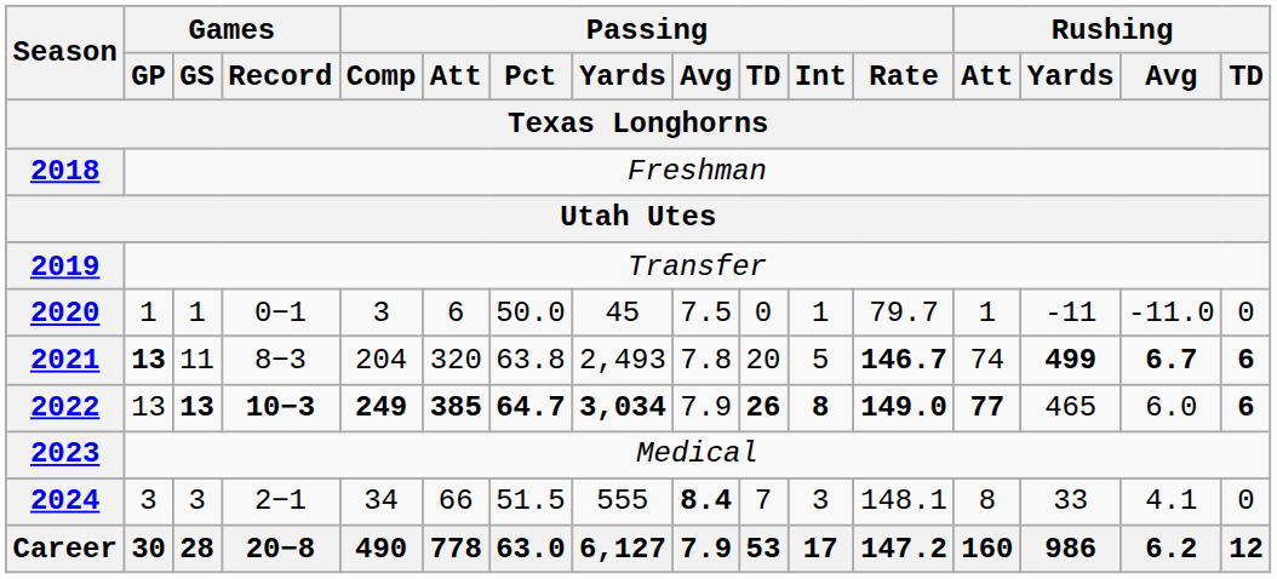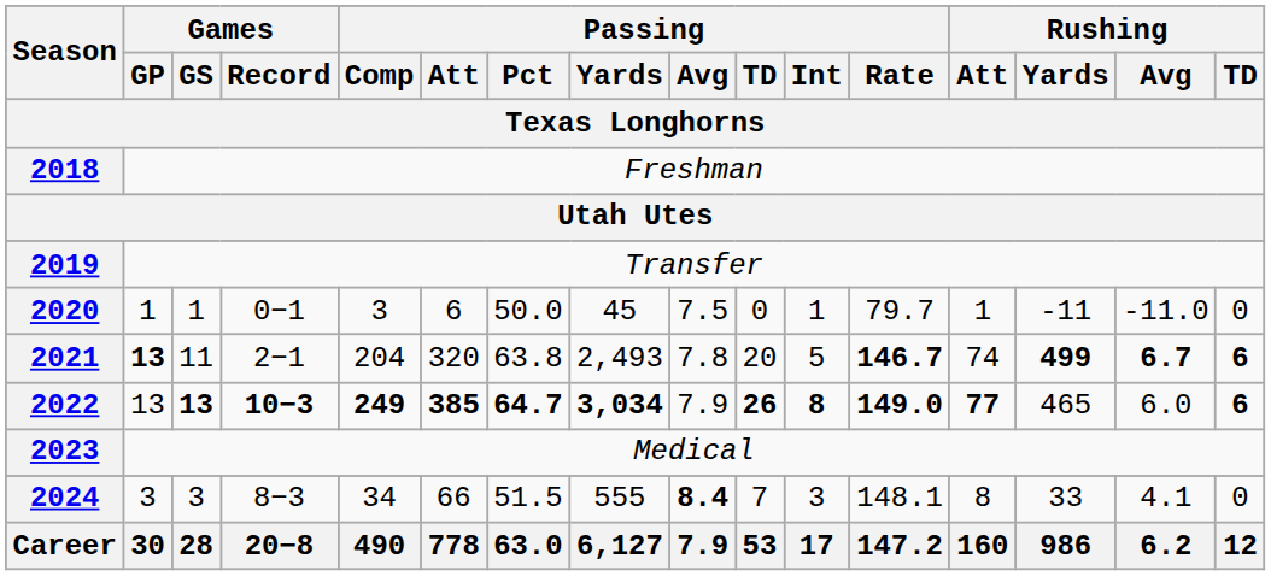2021 | Games / Record: 8−3 -> 2−1
2024 | Games / Record: 2−1 -> 8−3
